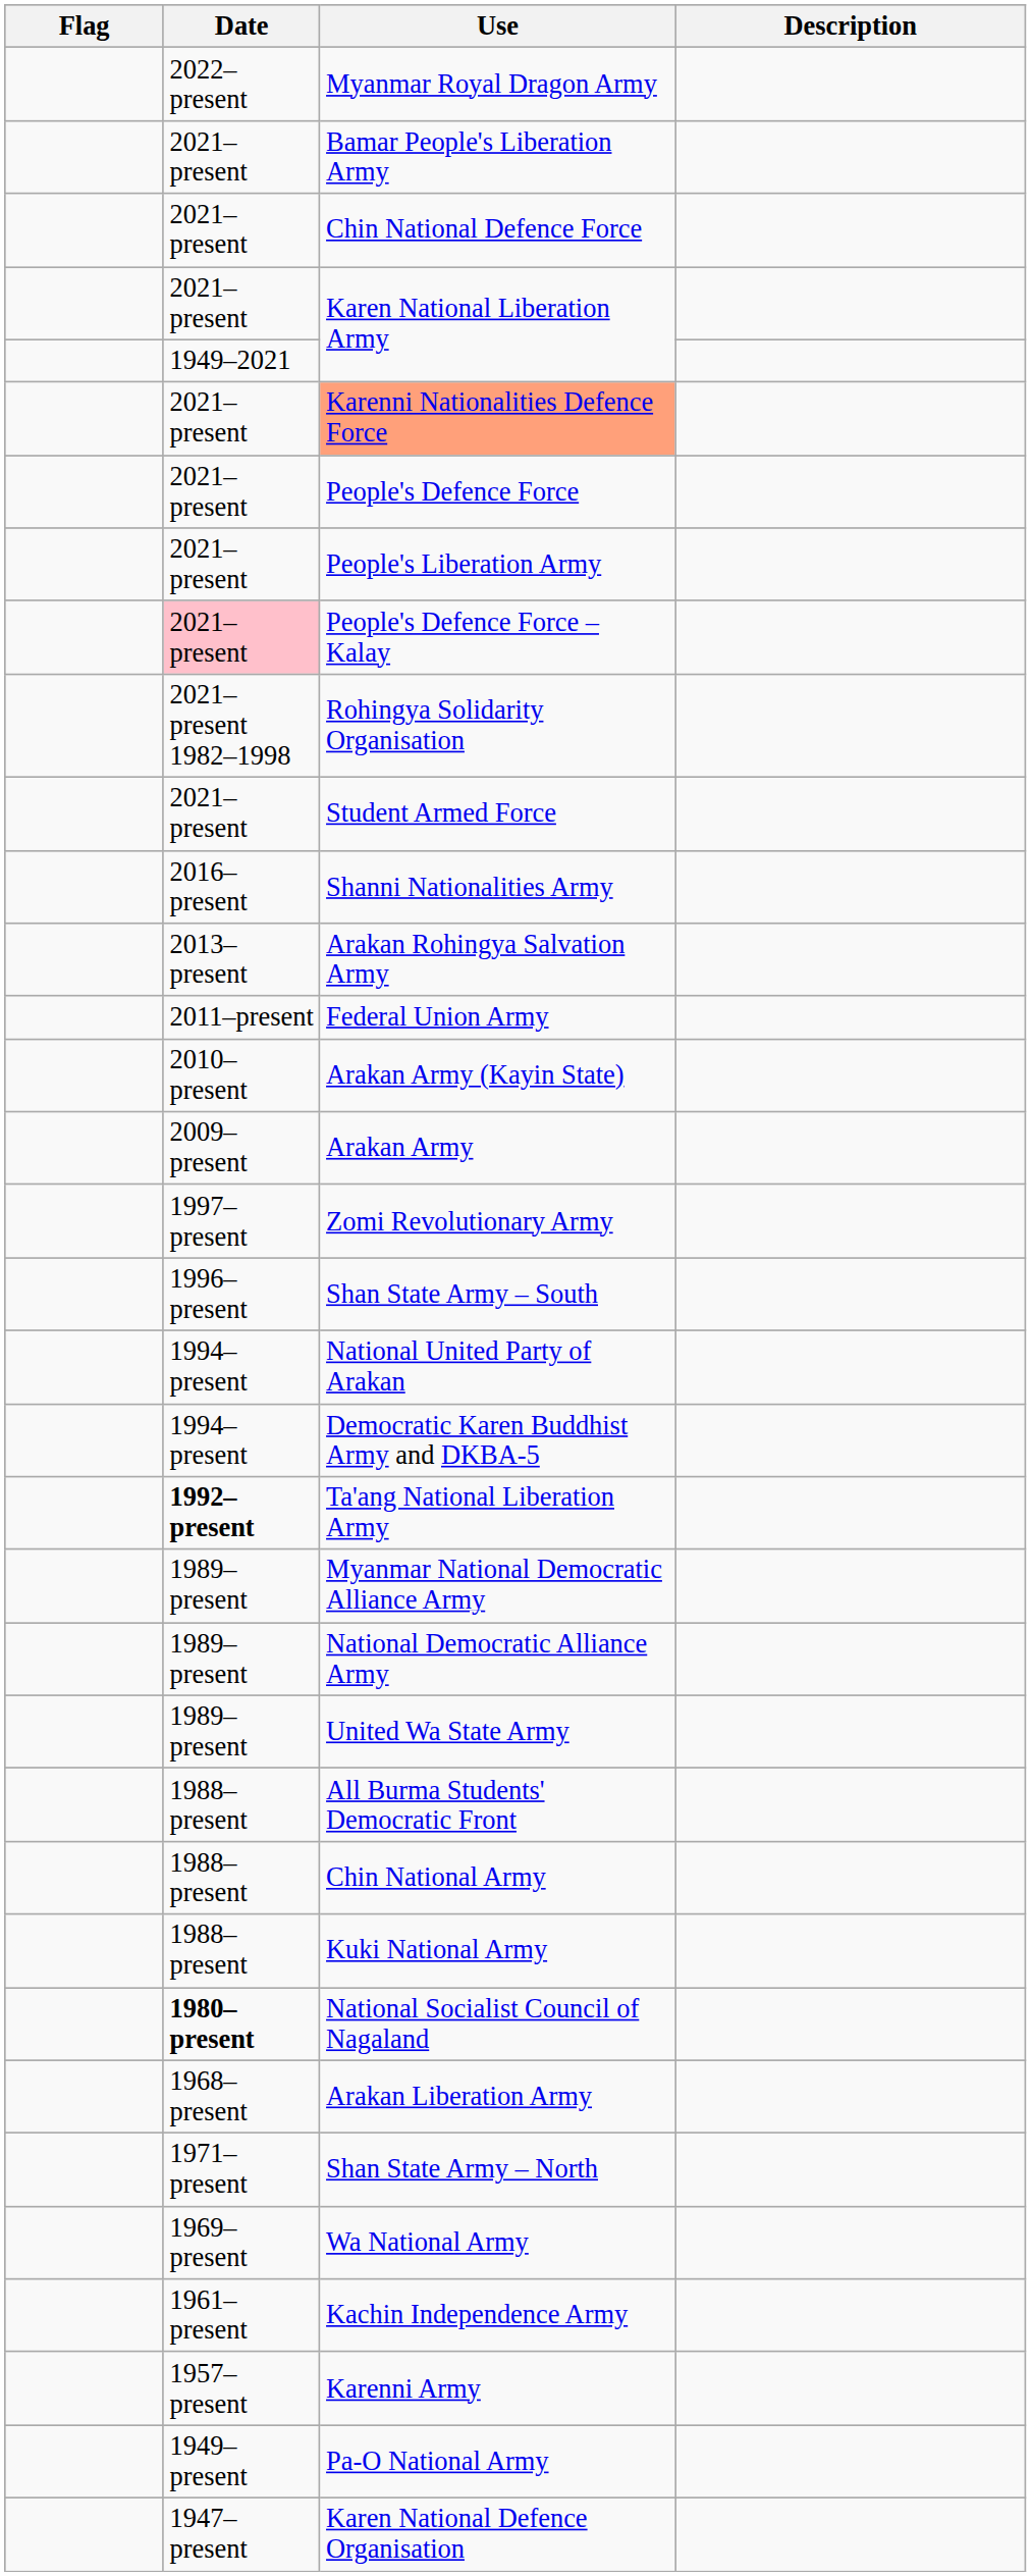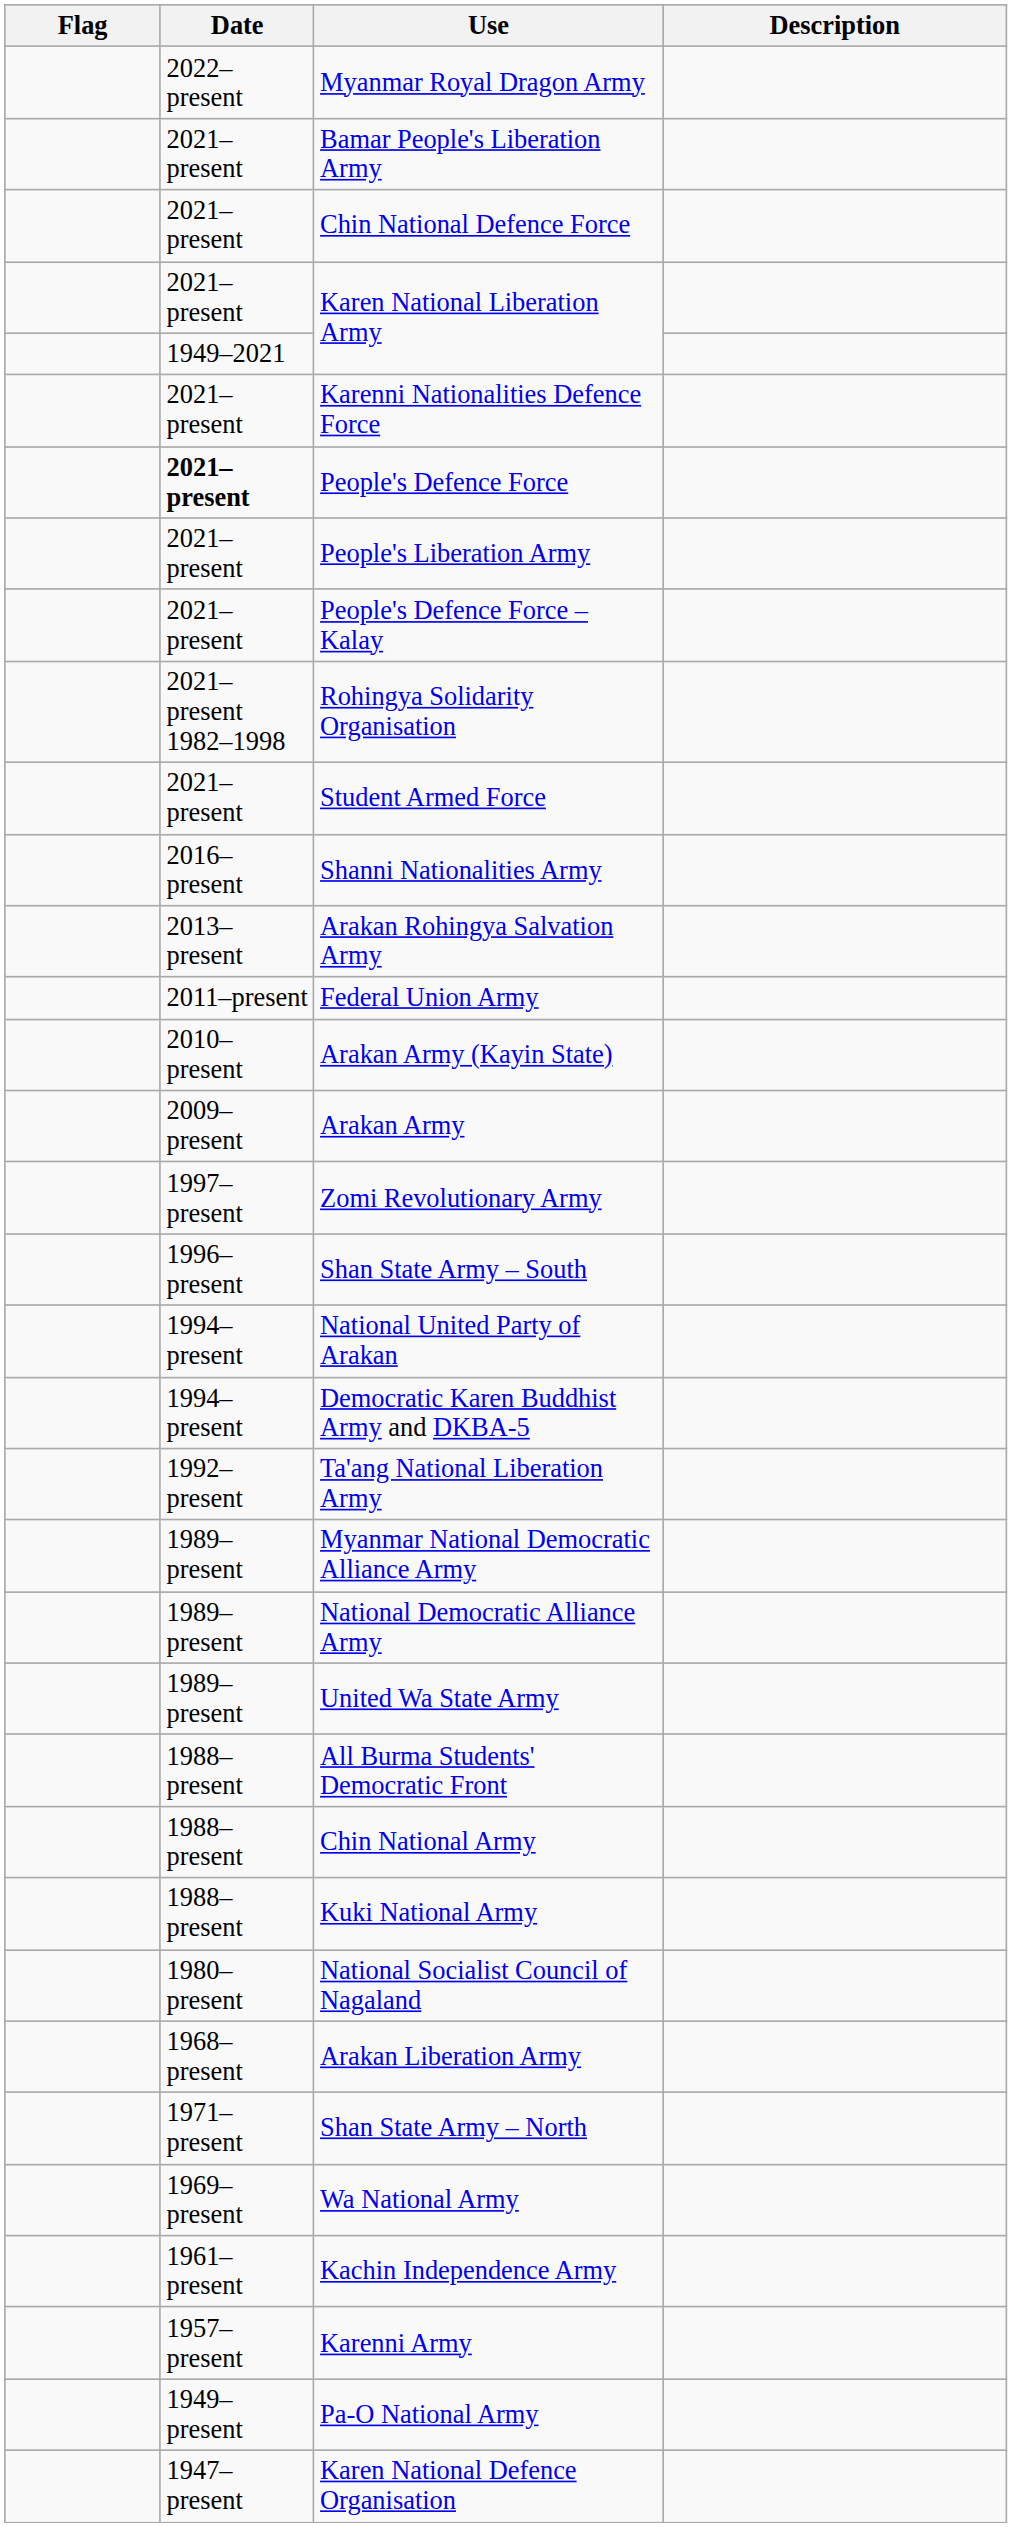Karenni Nationalities Defence Force | Use: lightsalmon background -> no background
People's Defence Force | Date: normal -> bold
People's Defence Force – Kalay | Date: pink background -> no background
Ta'ang National Liberation Army | Date: bold -> normal
National Socialist Council of Nagaland | Date: bold -> normal
